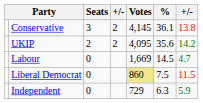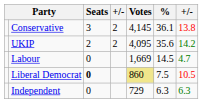Liberal Democrat | Seats: normal -> bold
Liberal Democrat | column 7: 11.5 -> 10.5
Independent | column 7: 5.9 -> 6.3
